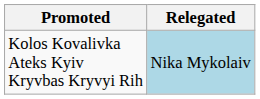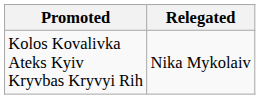Kolos Kovalivka Ateks Kyiv Kryvbas Kryvyi Rih | Relegated: lightblue background -> no background
